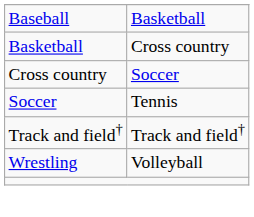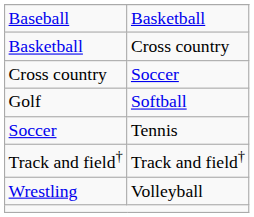+ row: Golf | Softball
